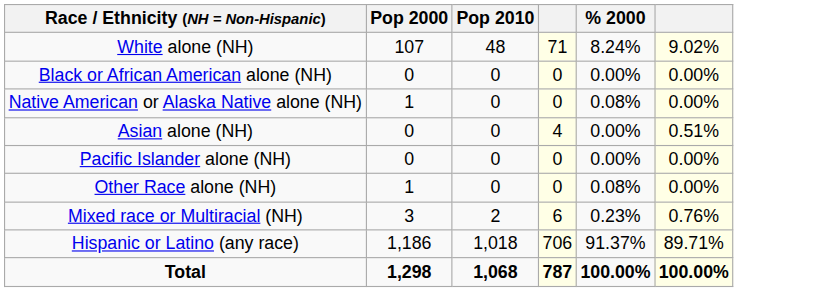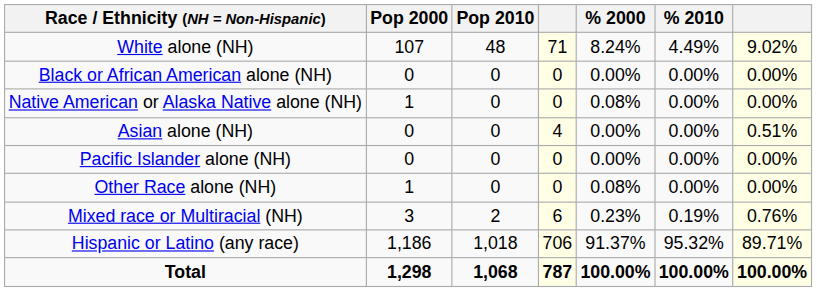+ column: % 2010 | 4.49% | 0.00% | 0.00% | 0.00% | 0.00% | 0.00% | 0.19% | 95.32% | 100.00%
